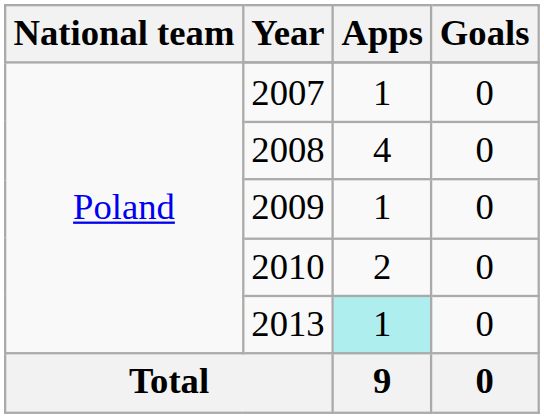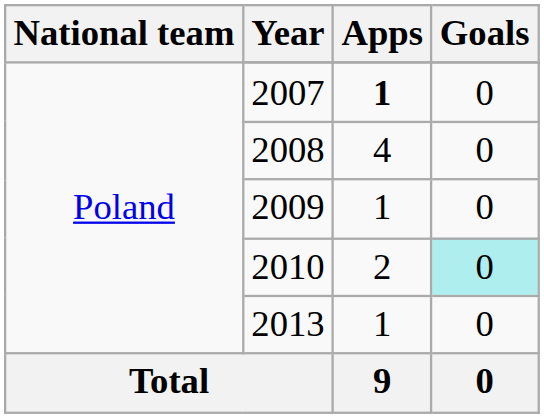2007 | Apps: normal -> bold
2010 | Goals: no background -> paleturquoise background
2013 | Apps: paleturquoise background -> no background
